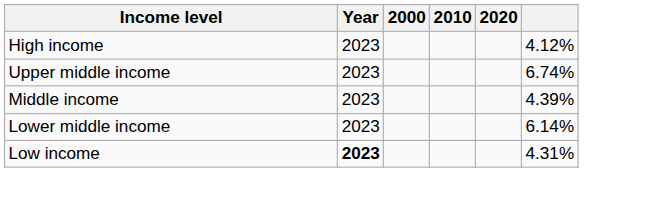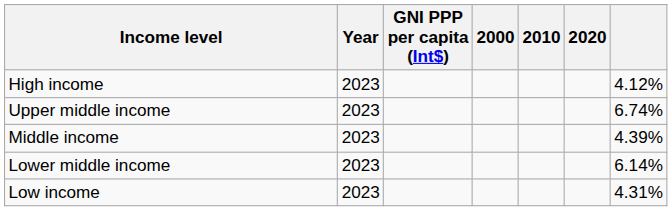+ column: GNI PPP per capita (Int$)
Low income | Year: bold -> normal
